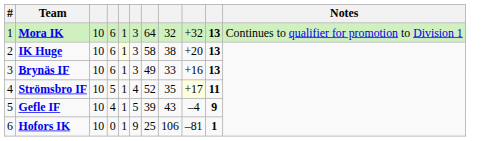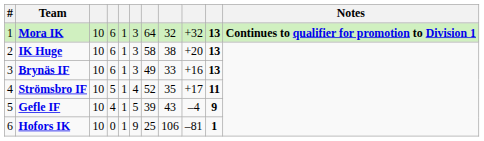Mora IK | Notes: normal -> bold
IK Huge | column 5: lightyellow background -> no background
Strömsbro IF | column 9: lightyellow background -> no background
